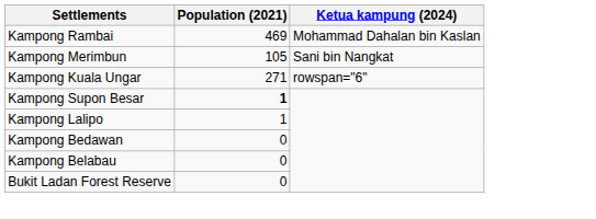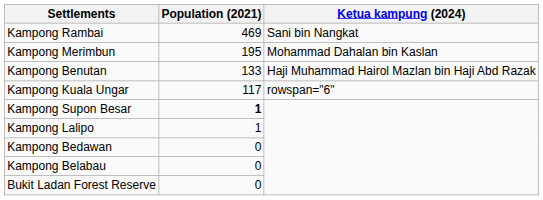Kampong Rambai | Ketua kampung (2024): Mohammad Dahalan bin Kaslan -> Sani bin Nangkat
Kampong Merimbun | Population (2021): 105 -> 195
Kampong Merimbun | Ketua kampung (2024): Sani bin Nangkat -> Mohammad Dahalan bin Kaslan
+ row: Kampong Benutan | 133 | Haji Muhammad Hairol Mazlan bin Haji Abd Razak
Kampong Kuala Ungar | Population (2021): 271 -> 117
